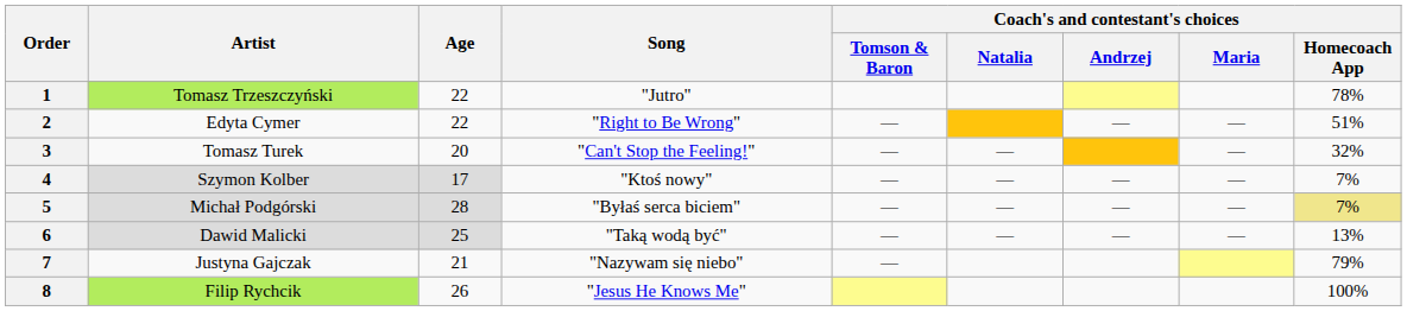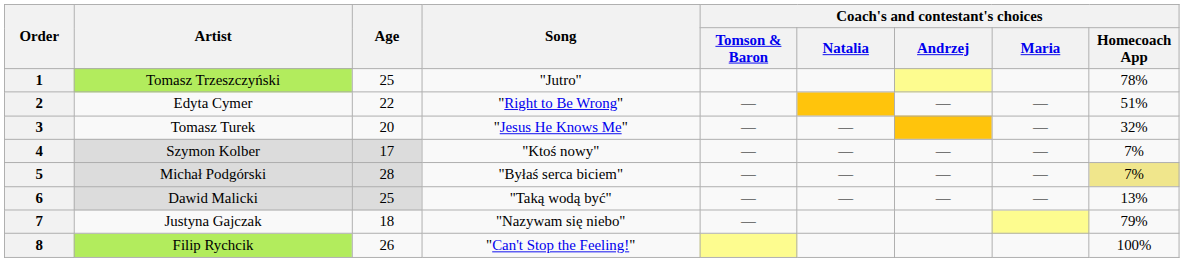1 | Age: 22 -> 25
3 | Song: "Can't Stop the Feeling!" -> "Jesus He Knows Me"
7 | Age: 21 -> 18
8 | Song: "Jesus He Knows Me" -> "Can't Stop the Feeling!"
